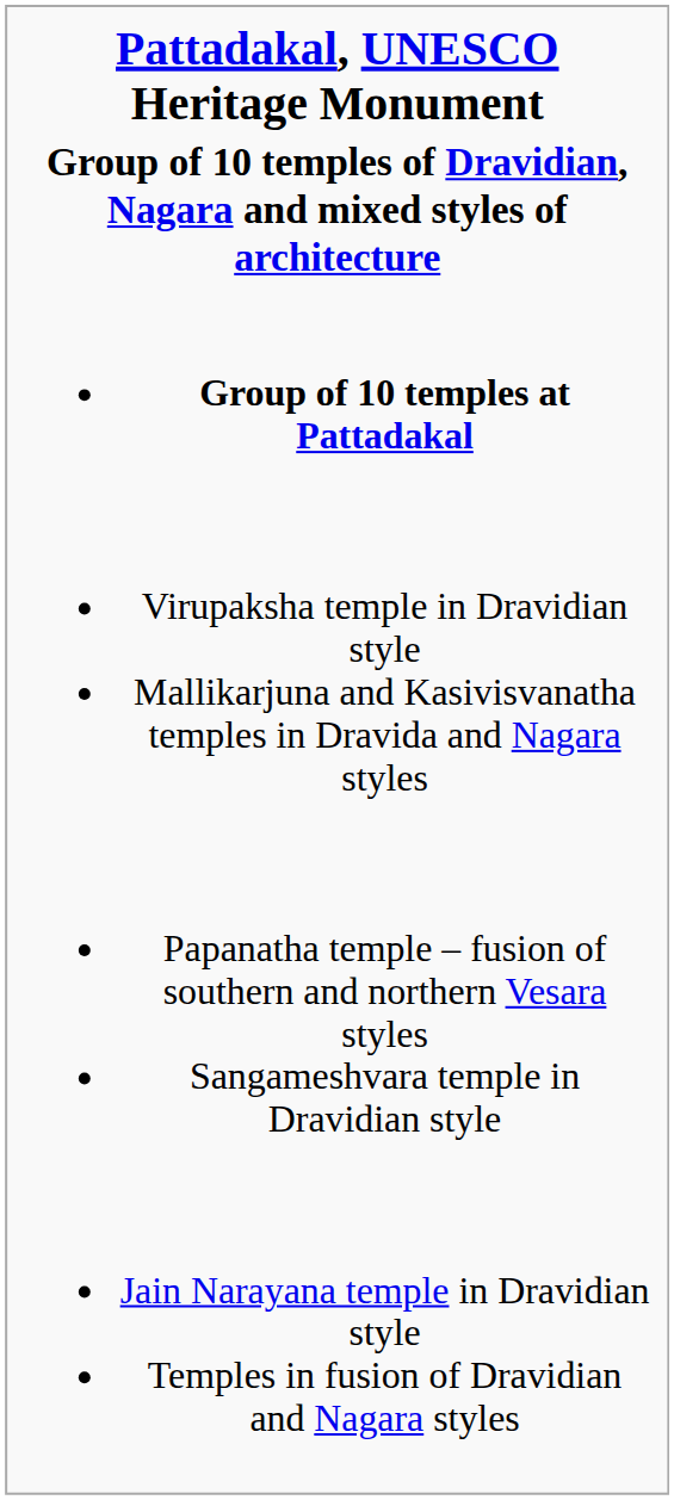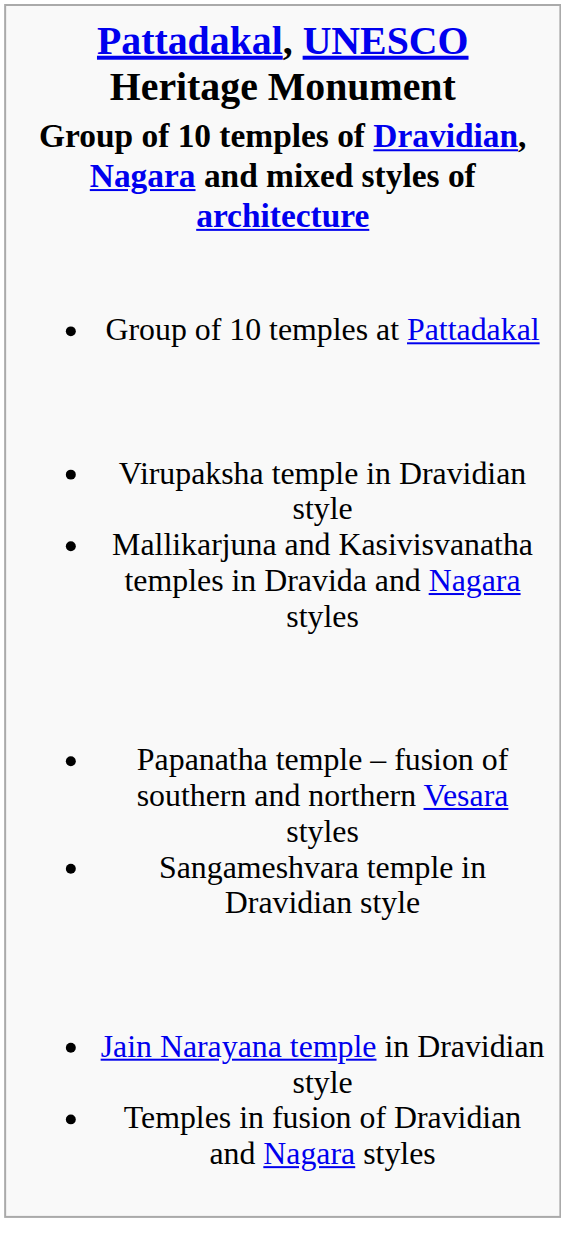row 3 | column 1: bold -> normal
